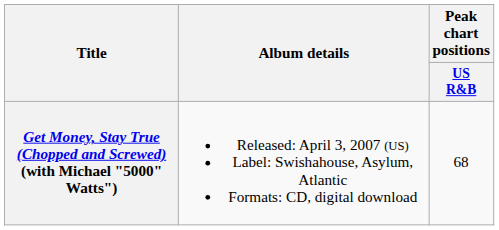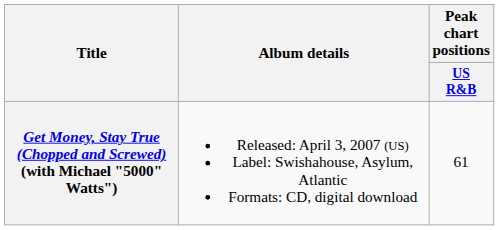row 3 | Peak chart positions / US R&B: 68 -> 61
